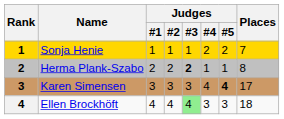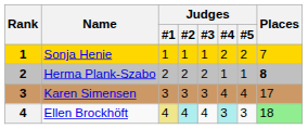Herma Plank-Szabo | Judges / #3: bold -> normal
Herma Plank-Szabo | Places: normal -> bold
Karen Simensen | Judges / #5: bold -> normal
Ellen Brockhöft | Judges / #1: no background -> khaki background
Ellen Brockhöft | Judges / #2: no background -> paleturquoise background
Ellen Brockhöft | Judges / #3: lightgreen background -> no background
Ellen Brockhöft | Judges / #4: no background -> paleturquoise background
Ellen Brockhöft | Places: no background -> lightgreen background
